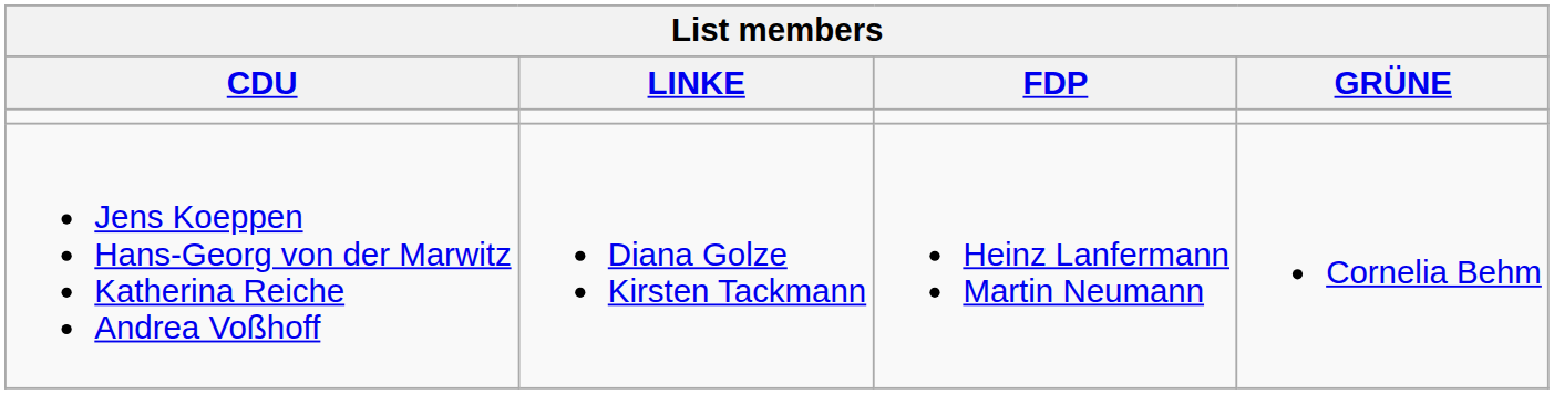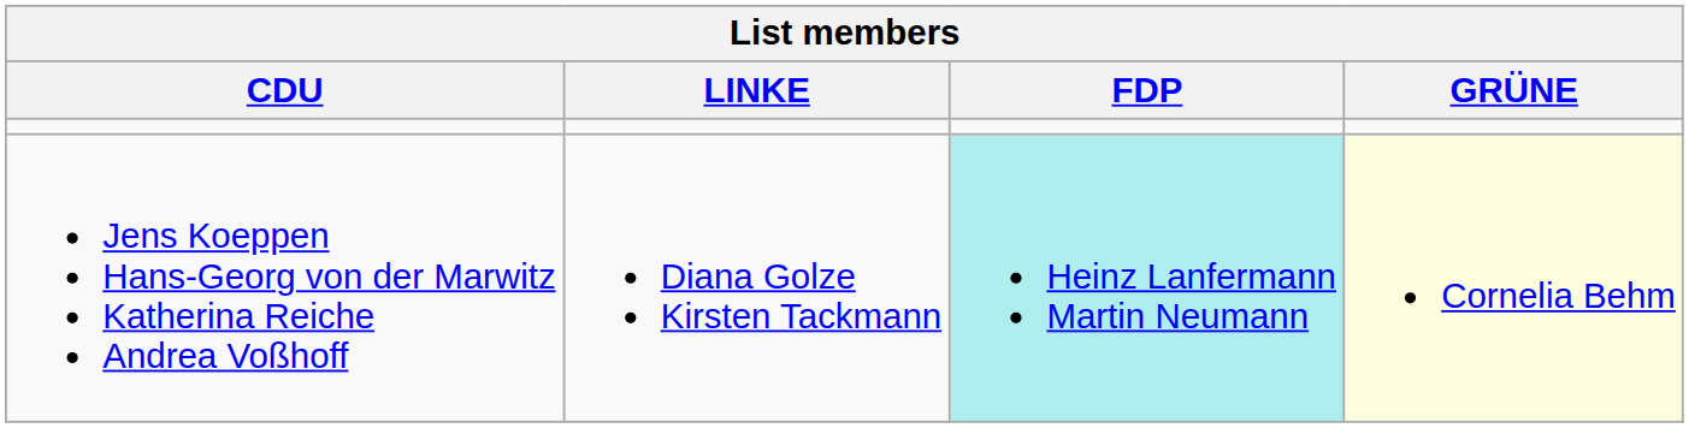row 4 | FDP: no background -> paleturquoise background
row 4 | GRÜNE: no background -> lightyellow background
